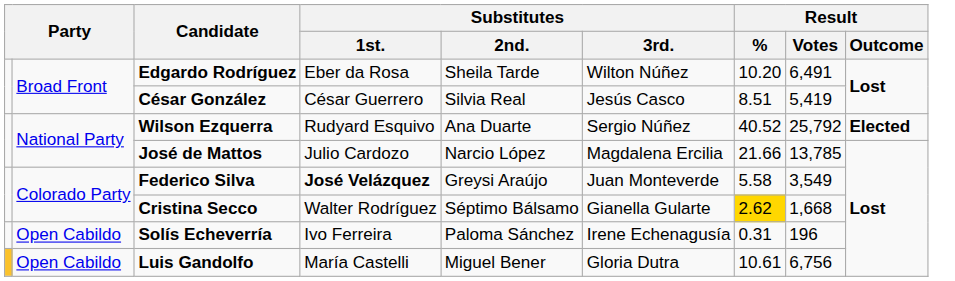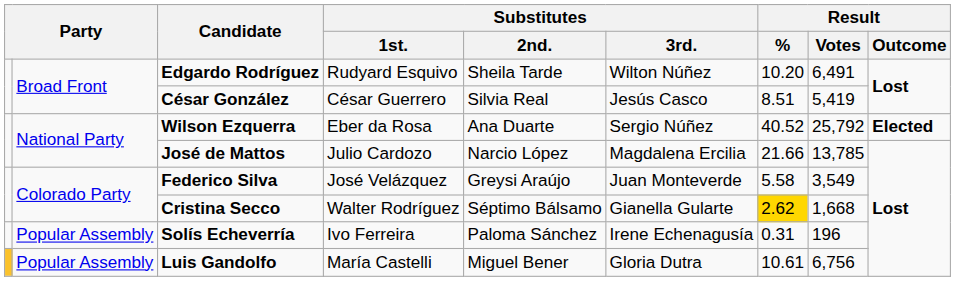Edgardo Rodríguez | Substitutes / 1st.: Eber da Rosa -> Rudyard Esquivo
Wilson Ezquerra | Substitutes / 1st.: Rudyard Esquivo -> Eber da Rosa
Federico Silva | Substitutes / 1st.: bold -> normal
Solís Echeverría | column 2: Open Cabildo -> Popular Assembly
Luis Gandolfo | column 2: Open Cabildo -> Popular Assembly
